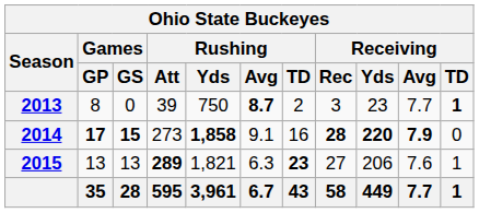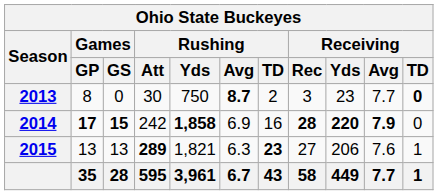2013 | Rushing / Att: 39 -> 30
2013 | Receiving / TD: 1 -> 0
2014 | Rushing / Att: 273 -> 242
2014 | Rushing / Avg: 9.1 -> 6.9
